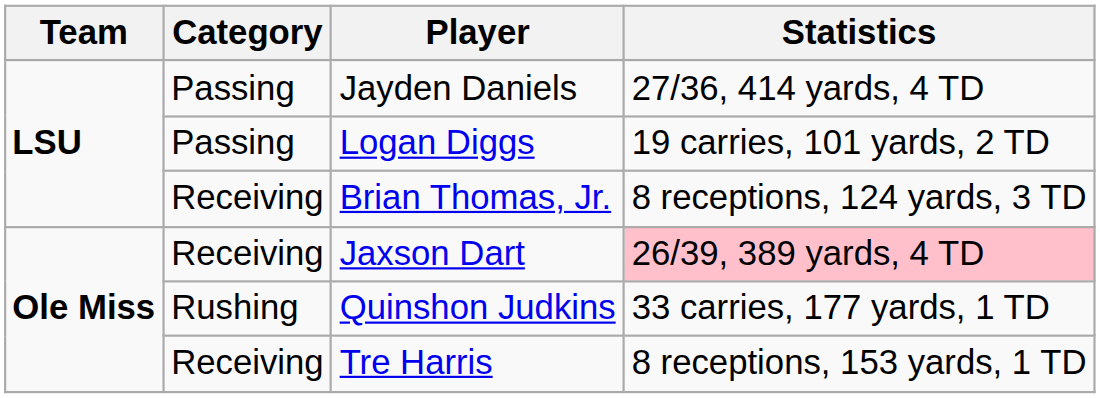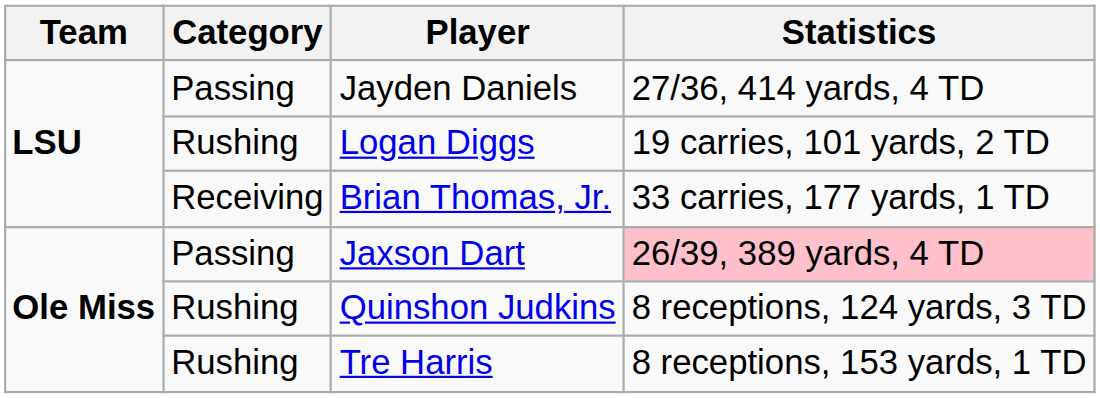Logan Diggs | Category: Passing -> Rushing
Brian Thomas, Jr. | Statistics: 8 receptions, 124 yards, 3 TD -> 33 carries, 177 yards, 1 TD
Jaxson Dart | Category: Receiving -> Passing
Quinshon Judkins | Statistics: 33 carries, 177 yards, 1 TD -> 8 receptions, 124 yards, 3 TD
Tre Harris | Category: Receiving -> Rushing
